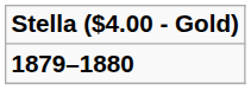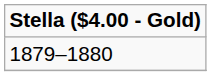row 2 | column 1: bold -> normal
